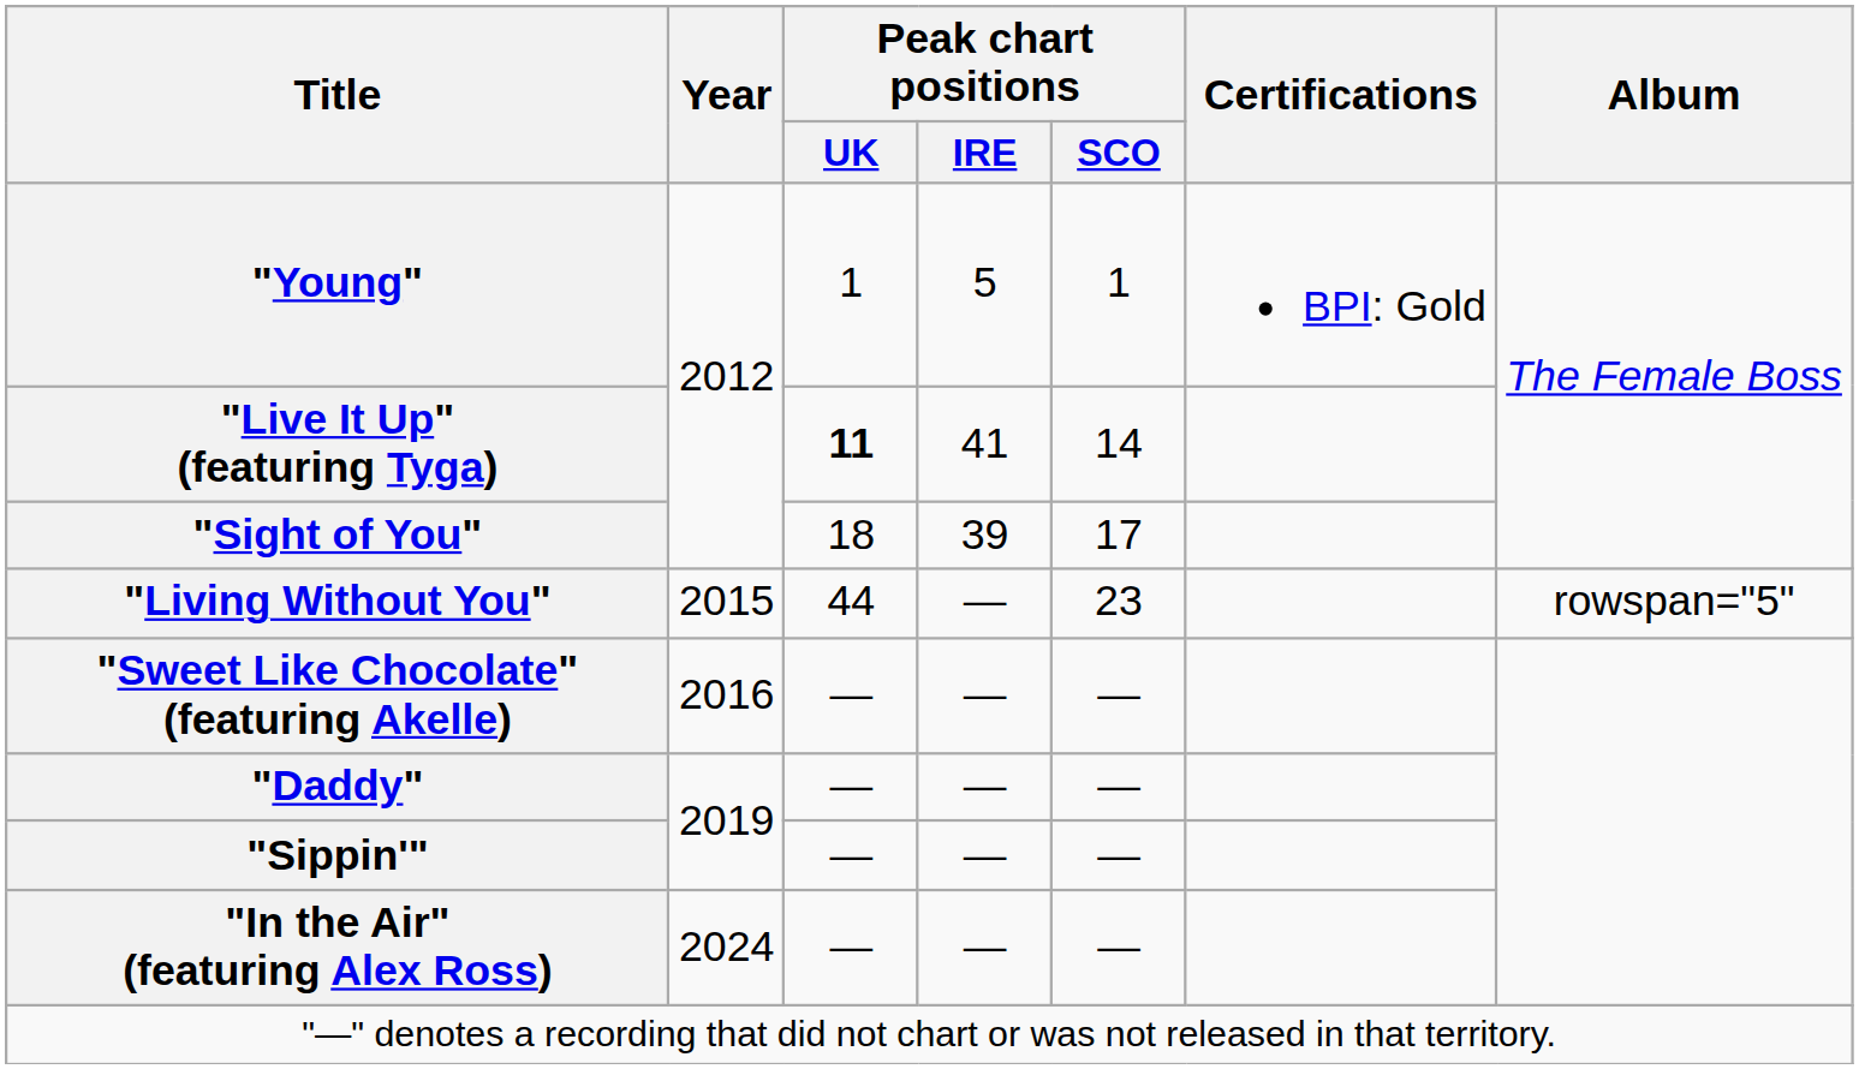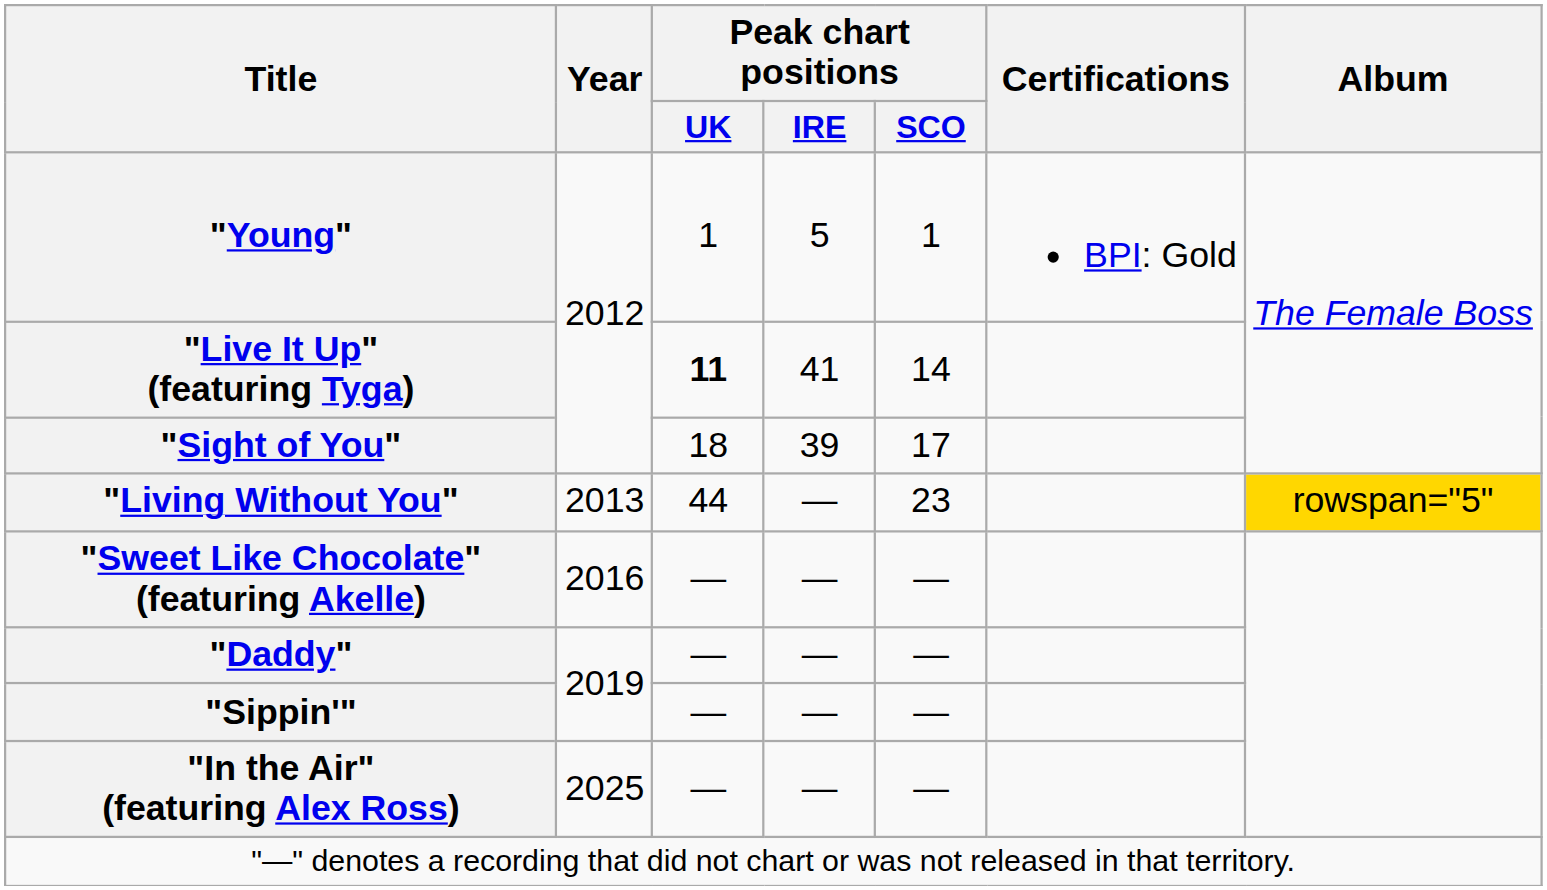"Living Without You" | Year: 2015 -> 2013
"Living Without You" | Album: no background -> gold background
"In the Air" (featuring Alex Ross) | Year: 2024 -> 2025
